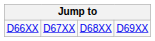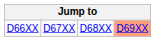D66XX | column 4: no background -> lightsalmon background
